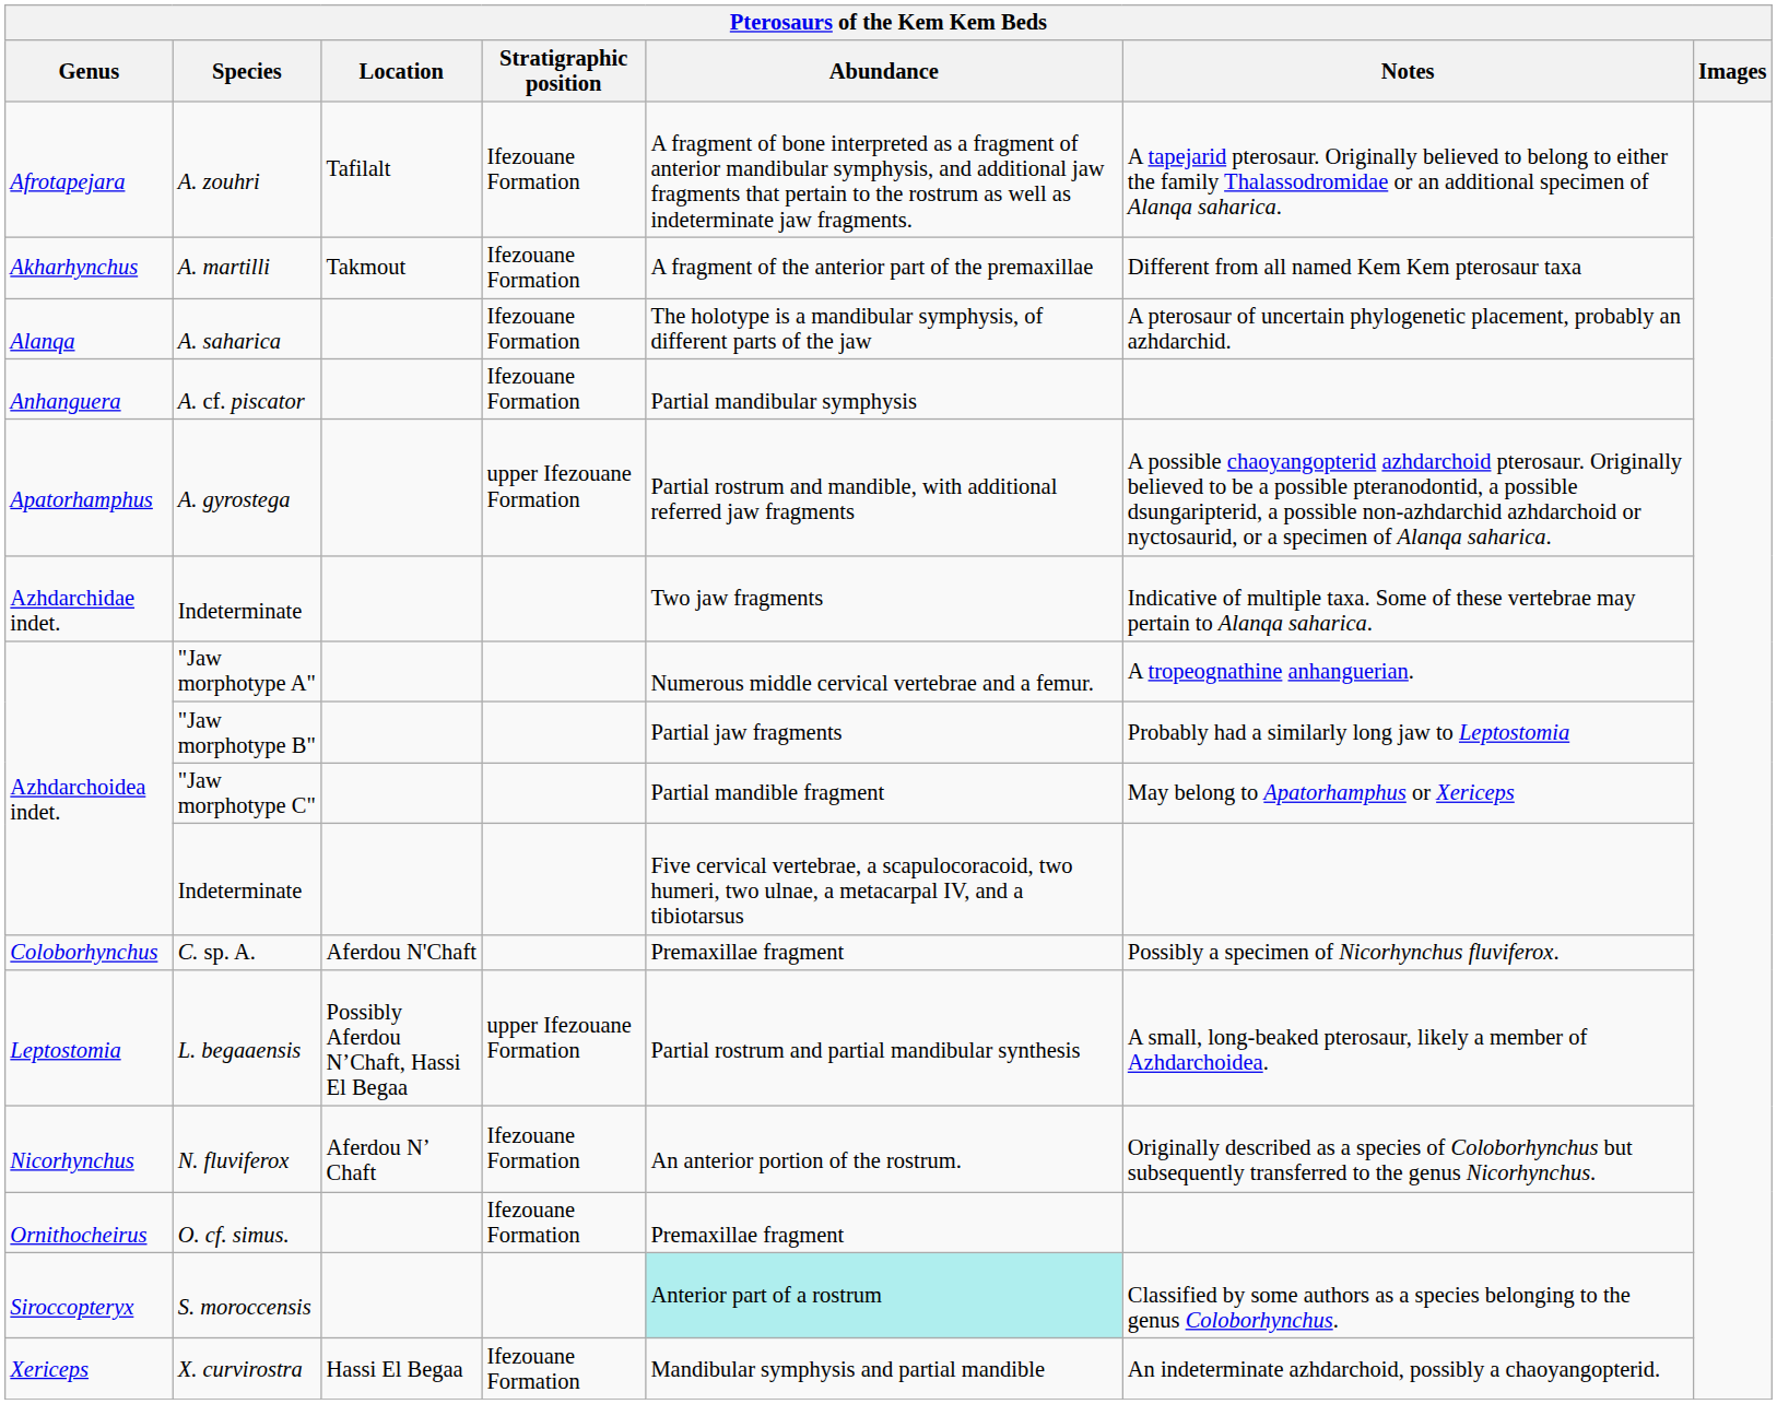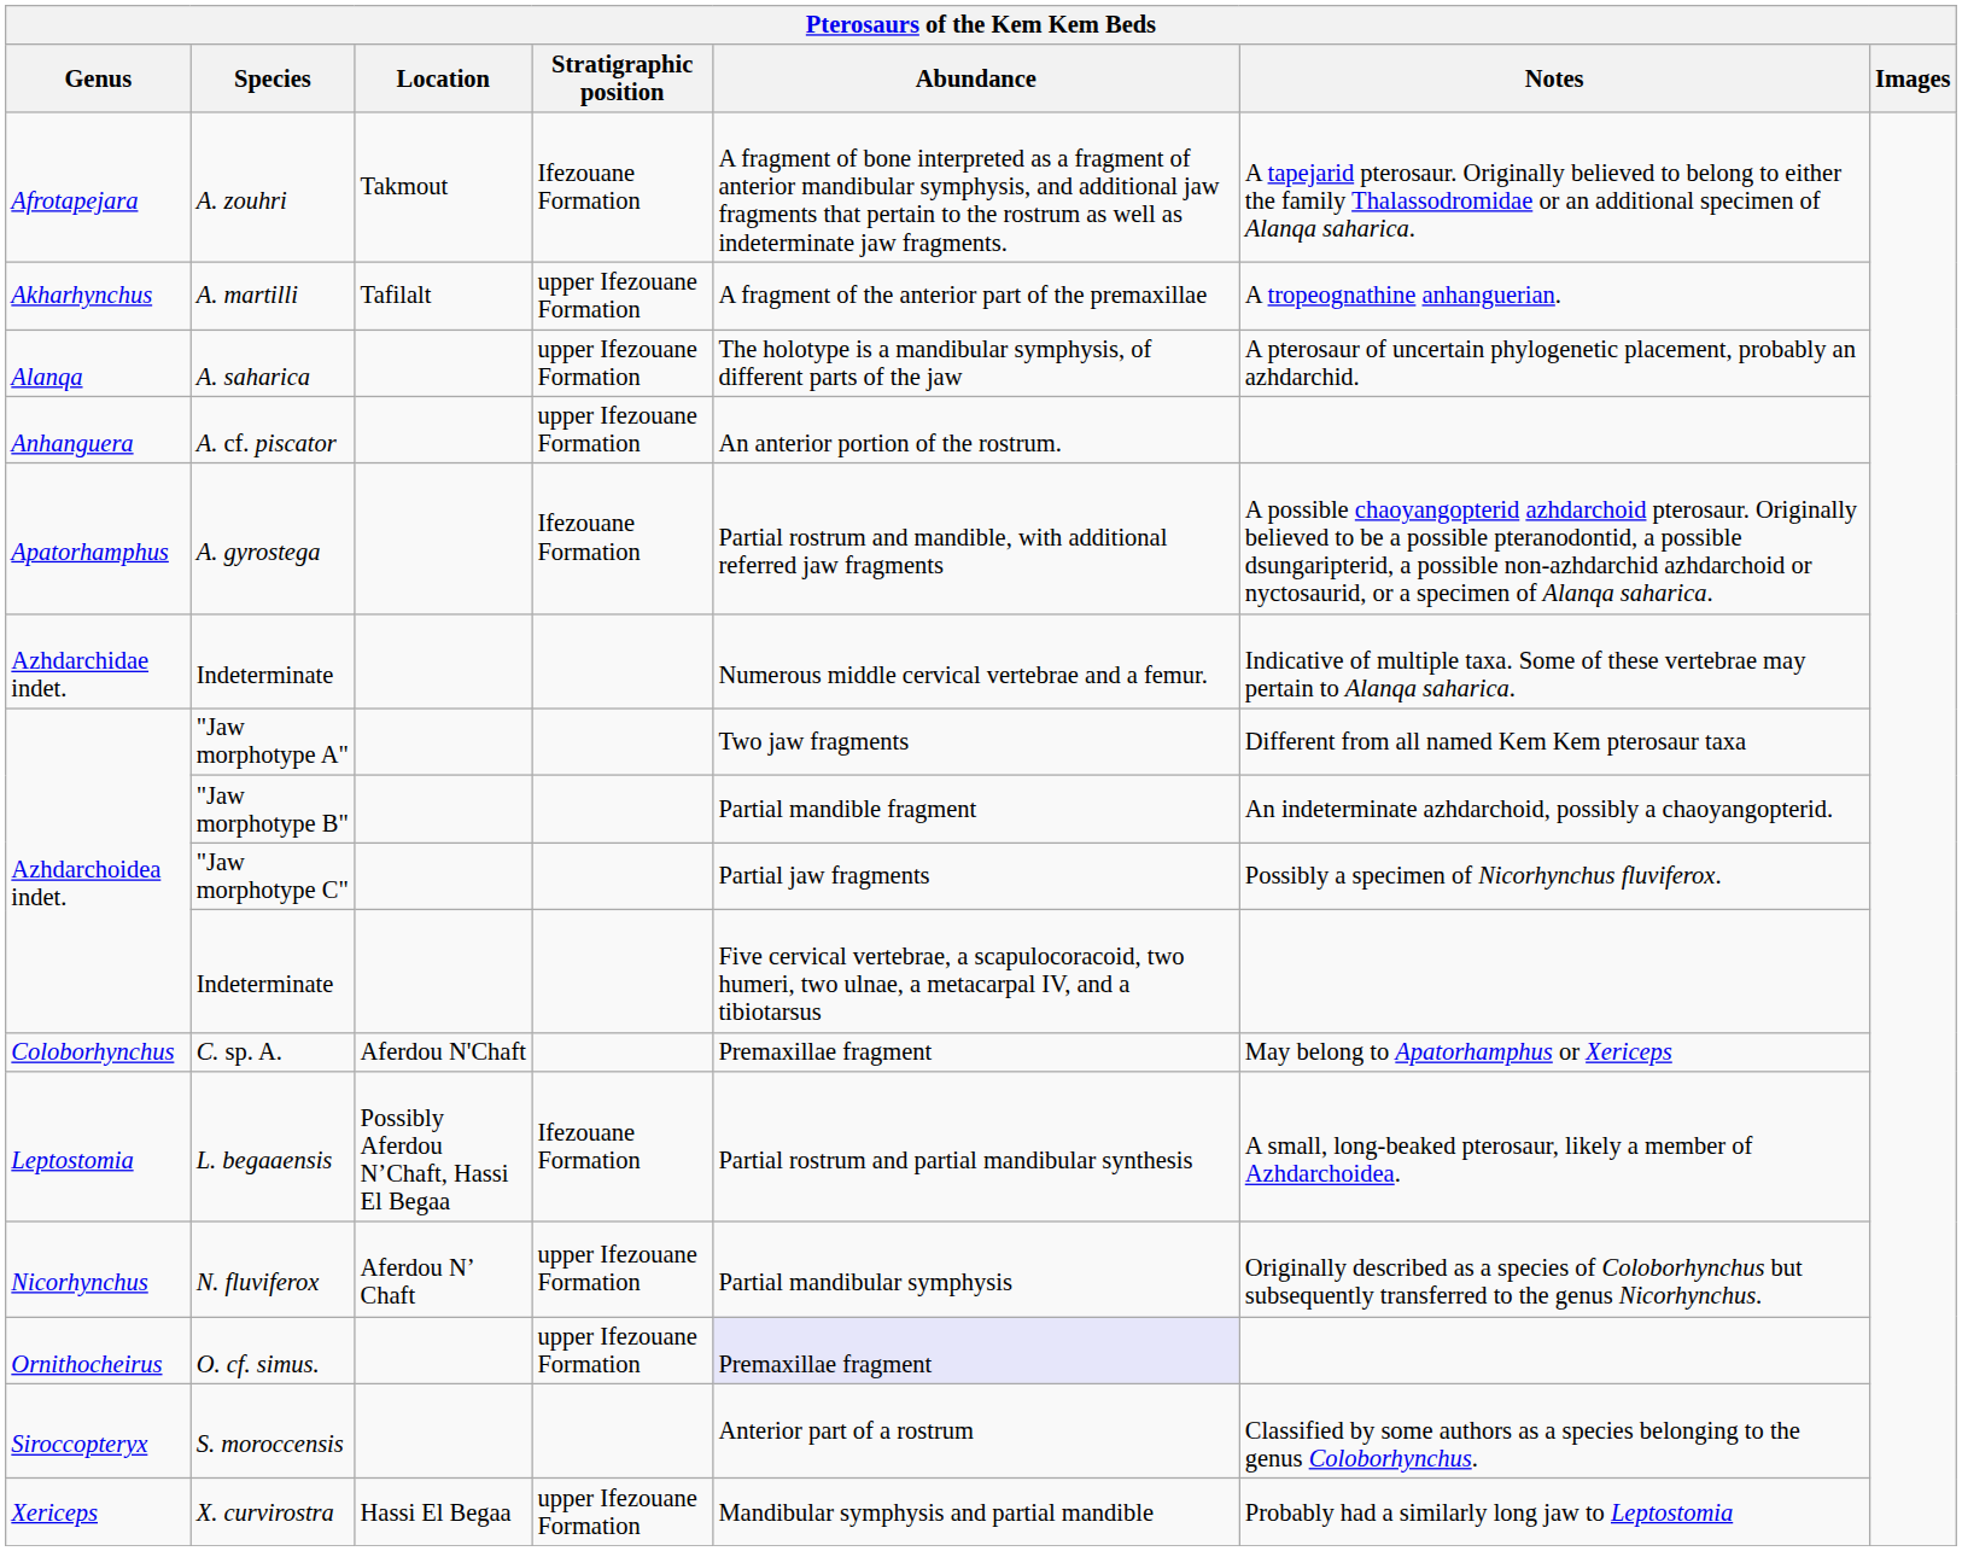A. zouhri | Location: Tafilalt -> Takmout
A. martilli | Location: Takmout -> Tafilalt
A. martilli | Stratigraphic position: Ifezouane Formation -> upper Ifezouane Formation
A. martilli | Notes: Different from all named Kem Kem pterosaur taxa -> A tropeognathine anhanguerian.
A. saharica | Stratigraphic position: Ifezouane Formation -> upper Ifezouane Formation
A. cf. piscator | Stratigraphic position: Ifezouane Formation -> upper Ifezouane Formation
A. cf. piscator | Abundance: Partial mandibular symphysis -> An anterior portion of the rostrum.
A. gyrostega | Stratigraphic position: upper Ifezouane Formation -> Ifezouane Formation
Azhdarchidae indet. / Indeterminate | Abundance: Two jaw fragments -> Numerous middle cervical vertebrae and a femur.
"Jaw morphotype A" | Abundance: Numerous middle cervical vertebrae and a femur. -> Two jaw fragments
"Jaw morphotype A" | Notes: A tropeognathine anhanguerian. -> Different from all named Kem Kem pterosaur taxa
"Jaw morphotype B" | Abundance: Partial jaw fragments -> Partial mandible fragment
"Jaw morphotype B" | Notes: Probably had a similarly long jaw to Leptostomia -> An indeterminate azhdarchoid, possibly a chaoyangopterid.
"Jaw morphotype C" | Abundance: Partial mandible fragment -> Partial jaw fragments
"Jaw morphotype C" | Notes: May belong to Apatorhamphus or Xericeps -> Possibly a specimen of Nicorhynchus fluviferox.
C. sp. A. | Notes: Possibly a specimen of Nicorhynchus fluviferox. -> May belong to Apatorhamphus or Xericeps
L. begaaensis | Stratigraphic position: upper Ifezouane Formation -> Ifezouane Formation
N. fluviferox | Stratigraphic position: Ifezouane Formation -> upper Ifezouane Formation
N. fluviferox | Abundance: An anterior portion of the rostrum. -> Partial mandibular symphysis
O. cf. simus. | Stratigraphic position: Ifezouane Formation -> upper Ifezouane Formation
O. cf. simus. | Abundance: no background -> lavender background
S. moroccensis | Abundance: paleturquoise background -> no background
X. curvirostra | Stratigraphic position: Ifezouane Formation -> upper Ifezouane Formation
X. curvirostra | Notes: An indeterminate azhdarchoid, possibly a chaoyangopterid. -> Probably had a similarly long jaw to Leptostomia
